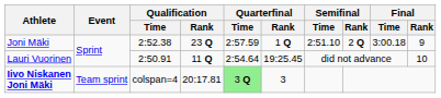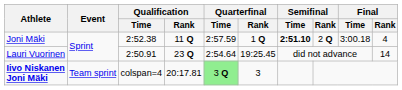Joni Mäki | Qualification / Rank: 23 Q -> 11 Q
Joni Mäki | Semifinal / Time: normal -> bold
Joni Mäki | Final / Rank: 9 -> 4
Lauri Vuorinen | Qualification / Rank: 11 Q -> 23 Q
Lauri Vuorinen | Final / Rank: 10 -> 14
